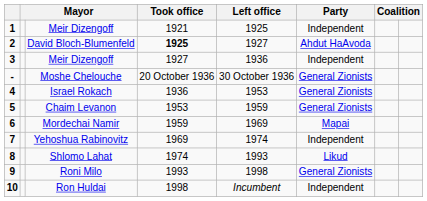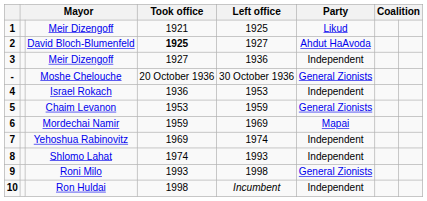1 / Meir Dizengoff | Party: Independent -> Likud
Israel Rokach | Party: General Zionists -> Independent
Shlomo Lahat | Party: Likud -> Independent
